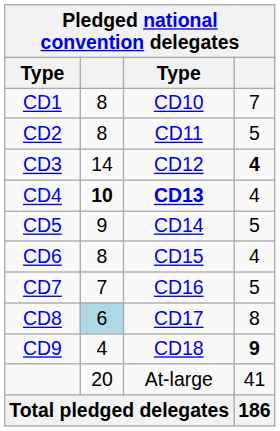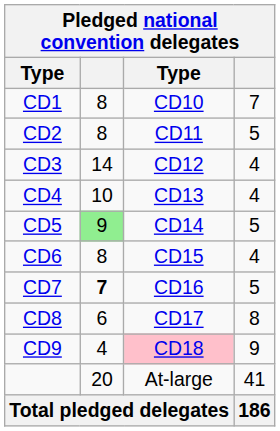CD3 | column 4: bold -> normal
CD4 | column 2: bold -> normal
CD4 | column 3: bold -> normal
CD5 | column 2: no background -> lightgreen background
CD7 | column 2: normal -> bold
CD8 | column 2: lightblue background -> no background
CD9 | column 3: no background -> pink background
CD9 | column 4: bold -> normal
